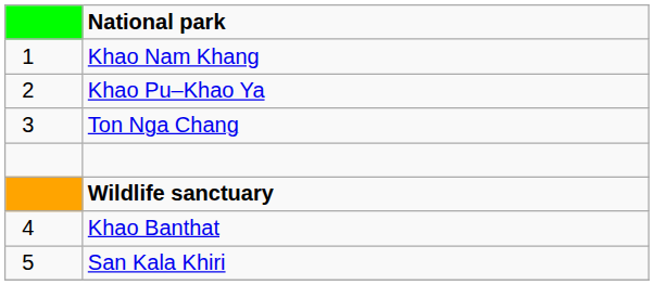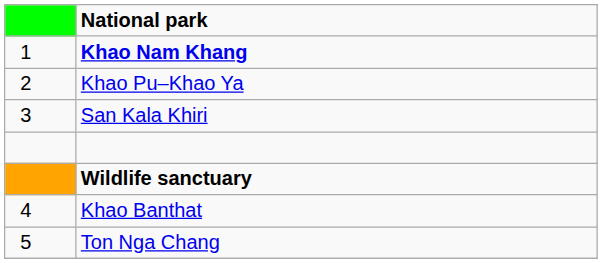row 2 | National park: normal -> bold
row 4 | National park: Ton Nga Chang -> San Kala Khiri
row 8 | National park: San Kala Khiri -> Ton Nga Chang
